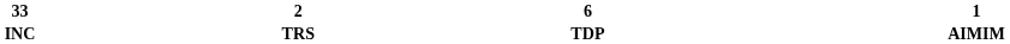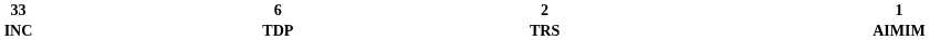columns swapped: 6 <-> 2
